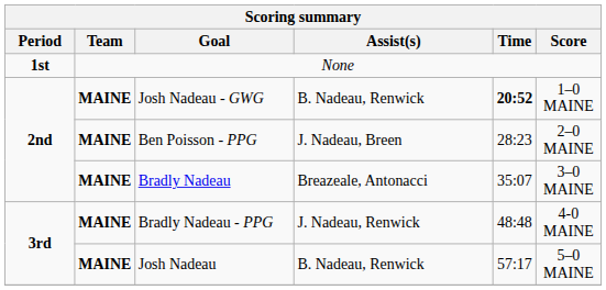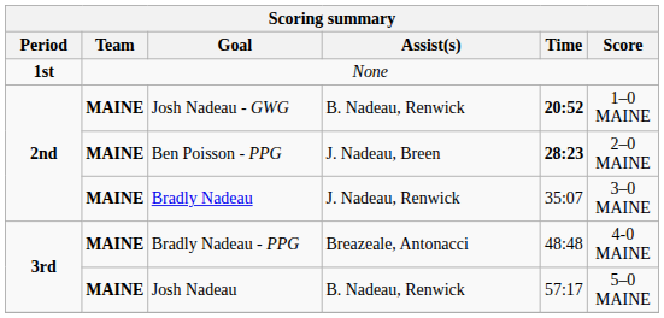Ben Poisson - PPG | Time: normal -> bold
Bradly Nadeau | Assist(s): Breazeale, Antonacci -> J. Nadeau, Renwick
Bradly Nadeau - PPG | Assist(s): J. Nadeau, Renwick -> Breazeale, Antonacci
